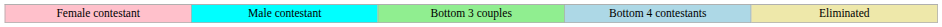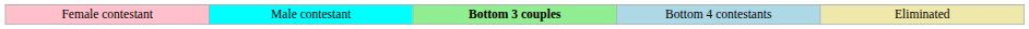Female contestant | column 3: normal -> bold
